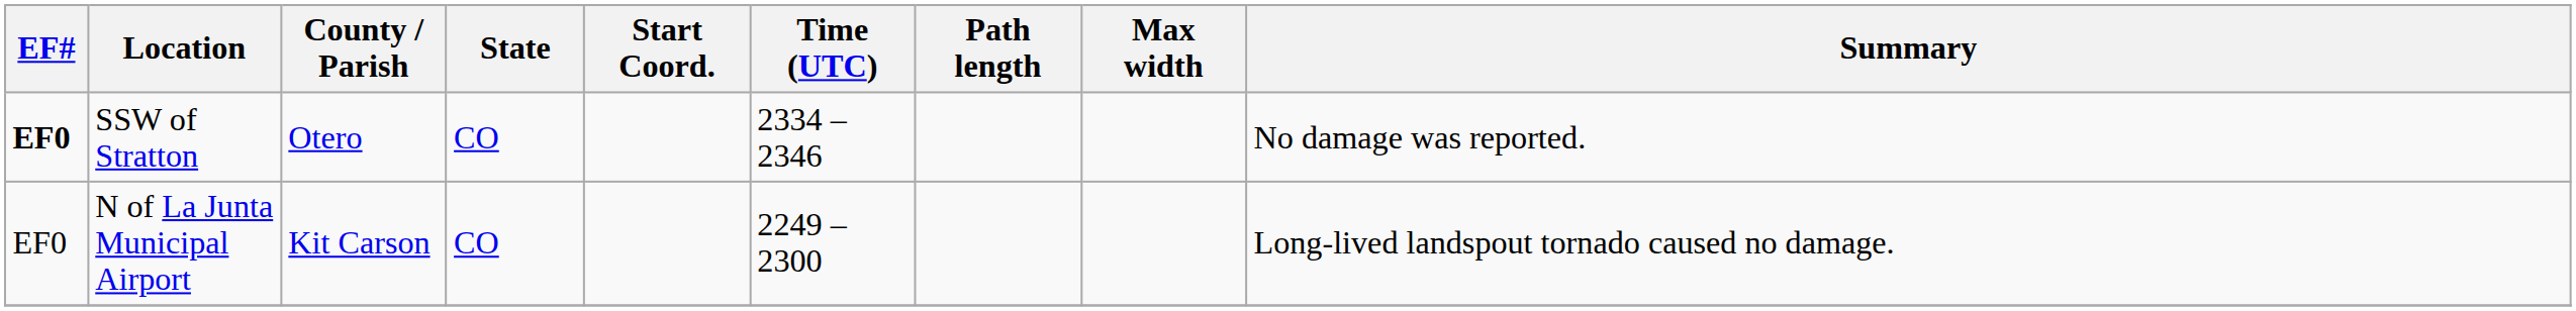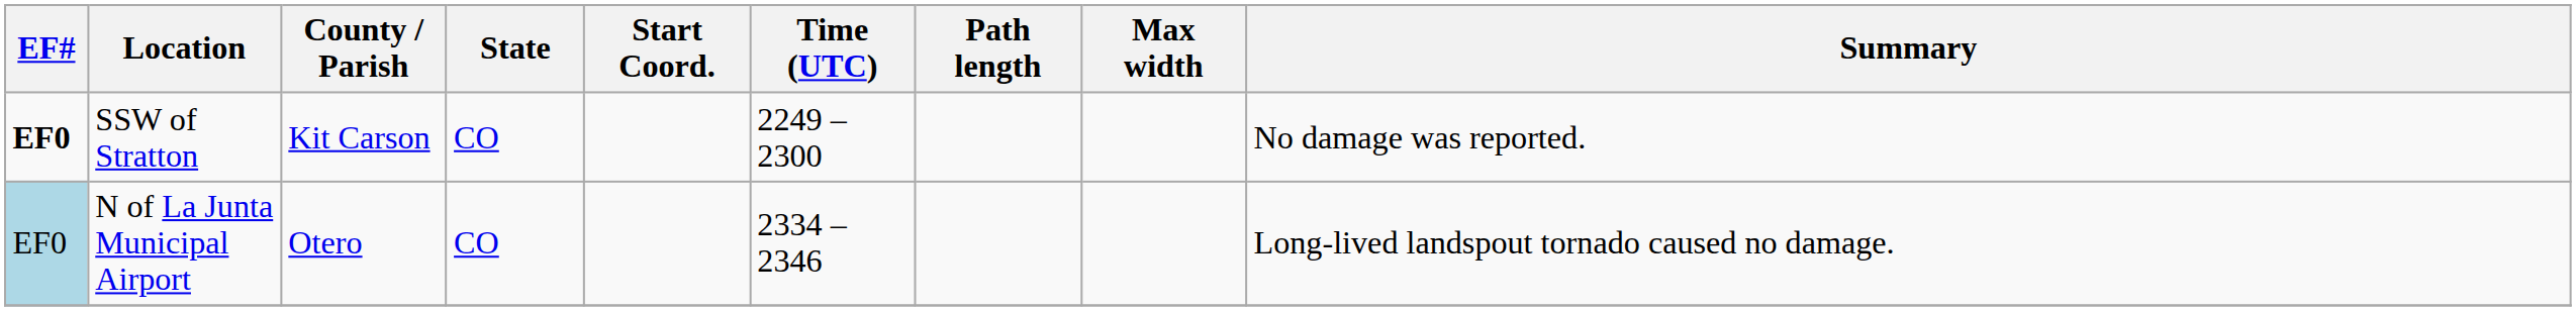SSW of Stratton | County / Parish: Otero -> Kit Carson
SSW of Stratton | Time (UTC): 2334 – 2346 -> 2249 – 2300
N of La Junta Municipal Airport | EF#: no background -> lightblue background
N of La Junta Municipal Airport | County / Parish: Kit Carson -> Otero
N of La Junta Municipal Airport | Time (UTC): 2249 – 2300 -> 2334 – 2346
